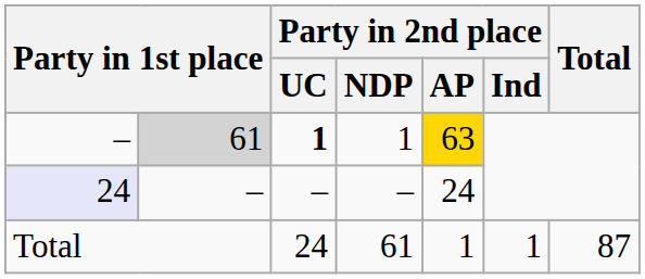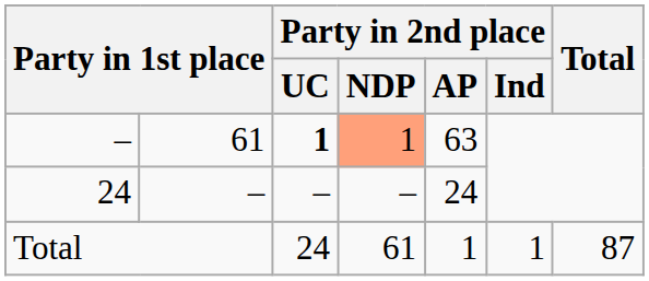row 3 | column 2: lightgrey background -> no background
row 3 | Party in 2nd place / NDP: no background -> lightsalmon background
row 3 | Party in 2nd place / AP: gold background -> no background
row 4 | column 1: lavender background -> no background
